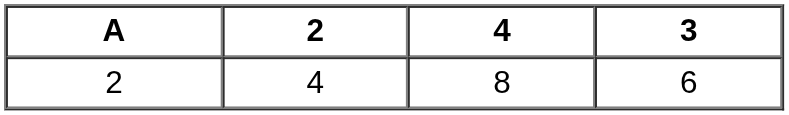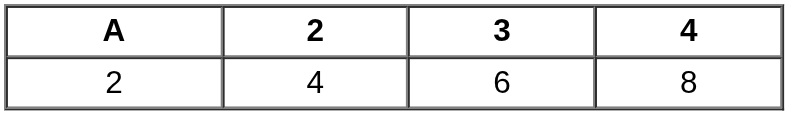columns swapped: 3 <-> 4
